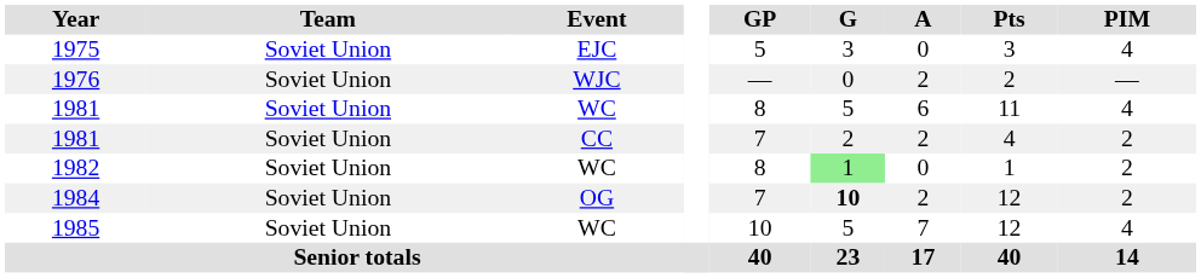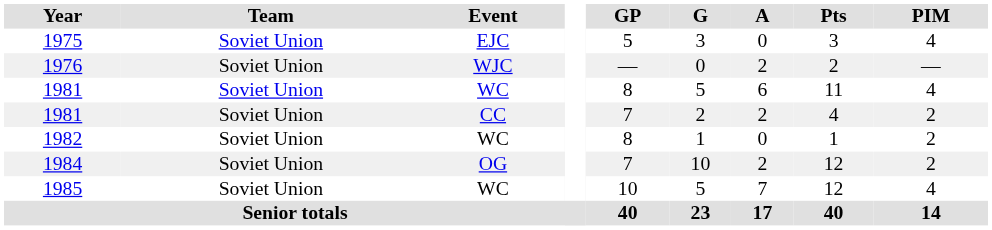1982 | G: lightgreen background -> no background
1984 | G: bold -> normal
